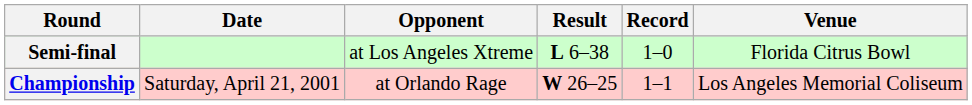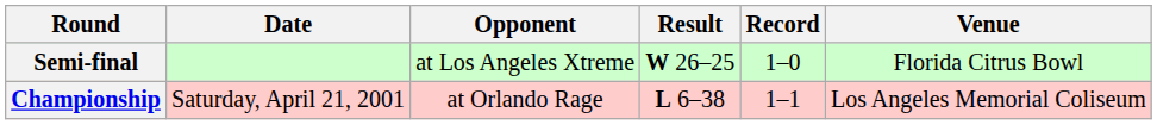Semi-final | Result: L 6–38 -> W 26–25
Championship | Result: W 26–25 -> L 6–38
